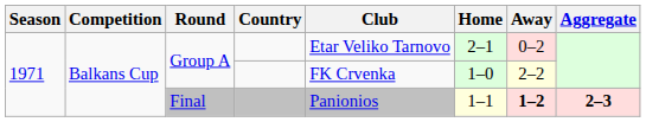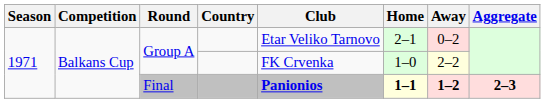Final | Club: normal -> bold
Final | Home: normal -> bold
